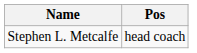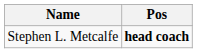Stephen L. Metcalfe | Pos: normal -> bold
